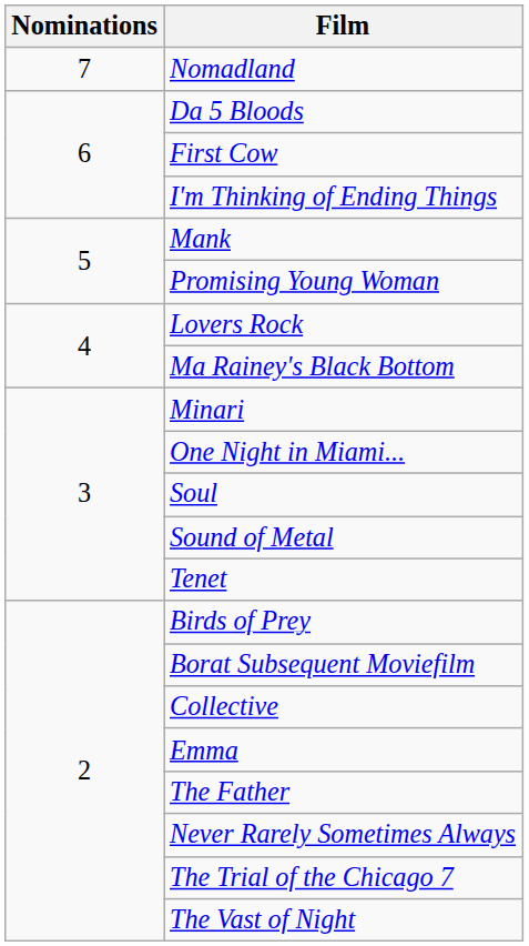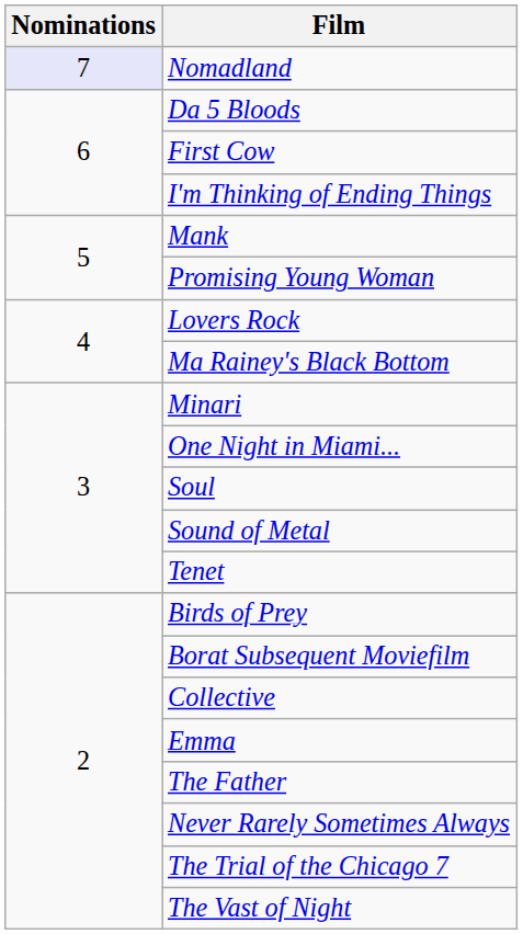Nomadland | Nominations: no background -> lavender background
